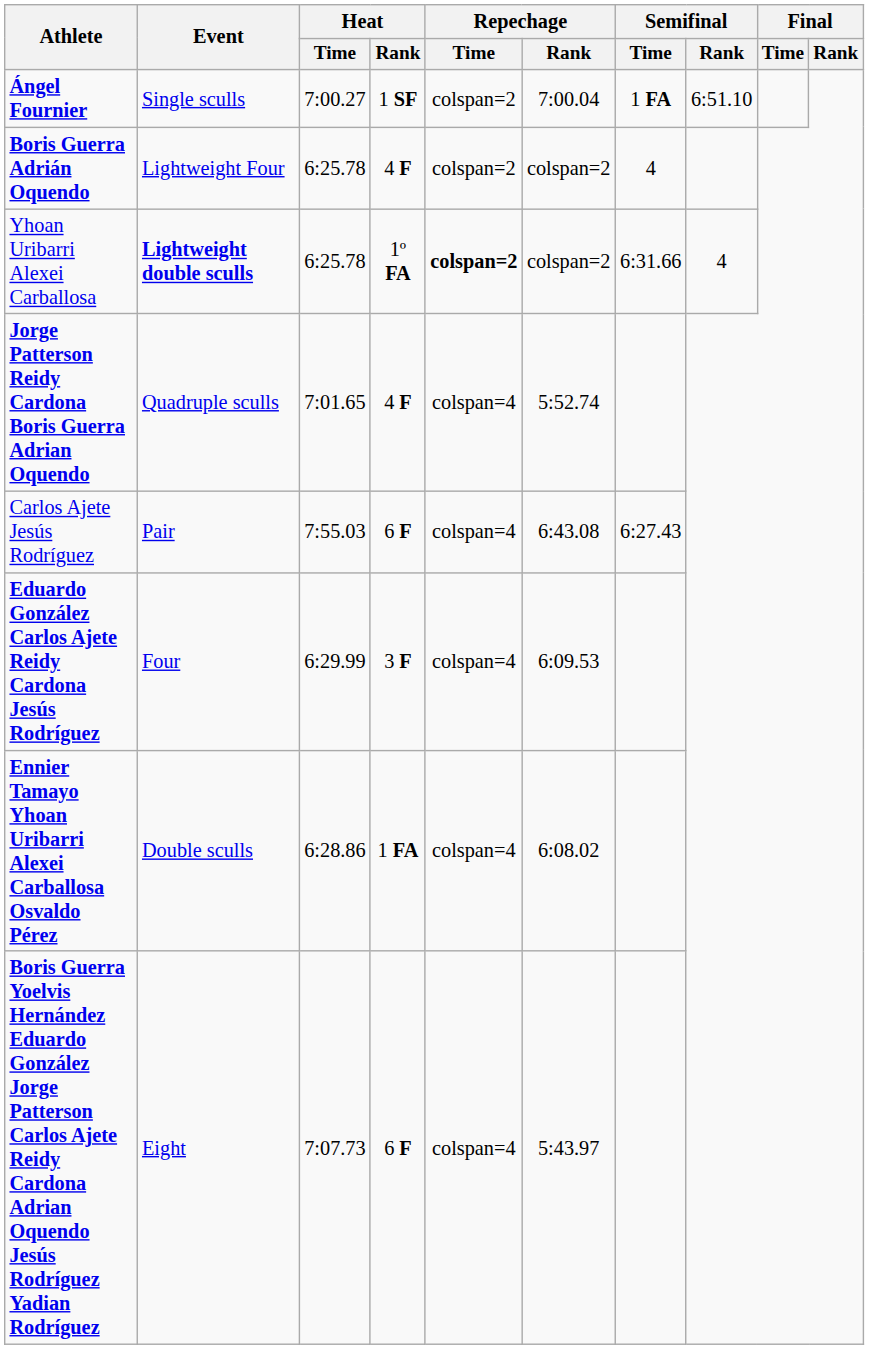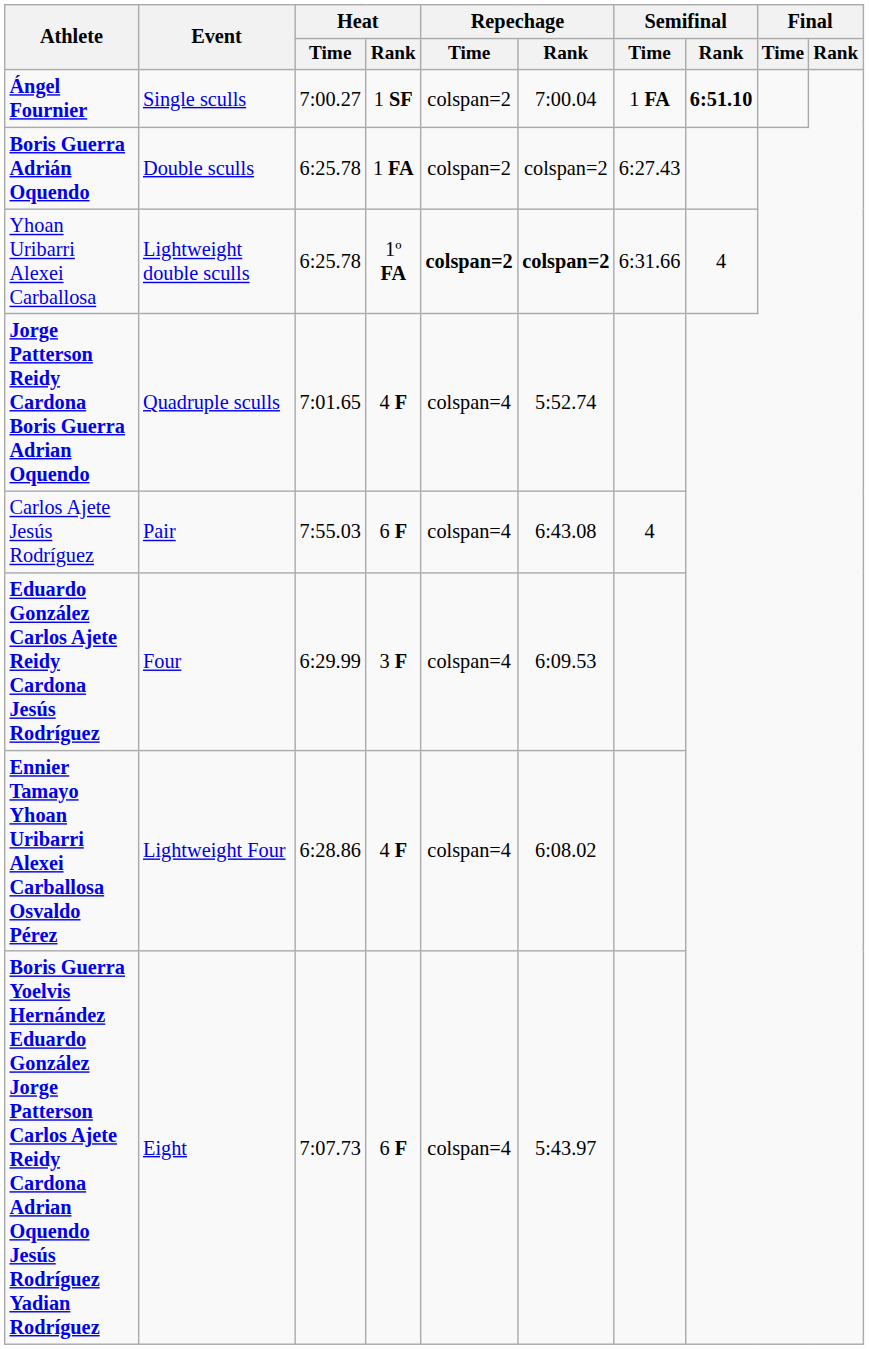Ángel Fournier | Semifinal / Rank: normal -> bold
Boris Guerra Adrián Oquendo | Event: Lightweight Four -> Double sculls
Boris Guerra Adrián Oquendo | Heat / Rank: 4 F -> 1 FA
Boris Guerra Adrián Oquendo | Semifinal / Time: 4 -> 6:27.43
Yhoan Uribarri Alexei Carballosa | Event: bold -> normal
Yhoan Uribarri Alexei Carballosa | Repechage / Rank: normal -> bold
Carlos Ajete Jesús Rodríguez | Semifinal / Time: 6:27.43 -> 4
Ennier Tamayo Yhoan Uribarri Alexei Carballosa Osvaldo Pérez | Event: Double sculls -> Lightweight Four
Ennier Tamayo Yhoan Uribarri Alexei Carballosa Osvaldo Pérez | Heat / Rank: 1 FA -> 4 F
